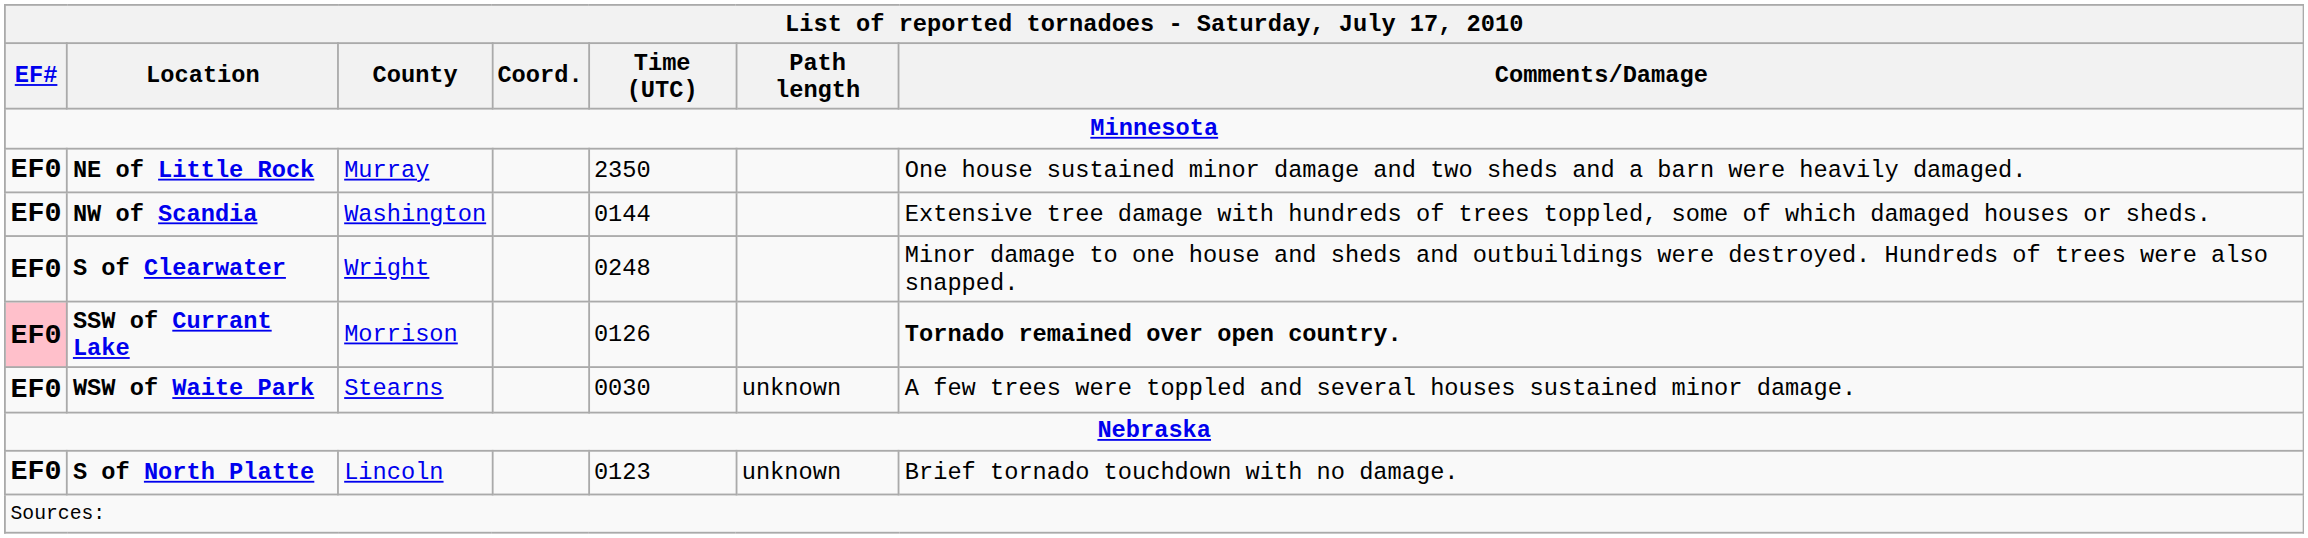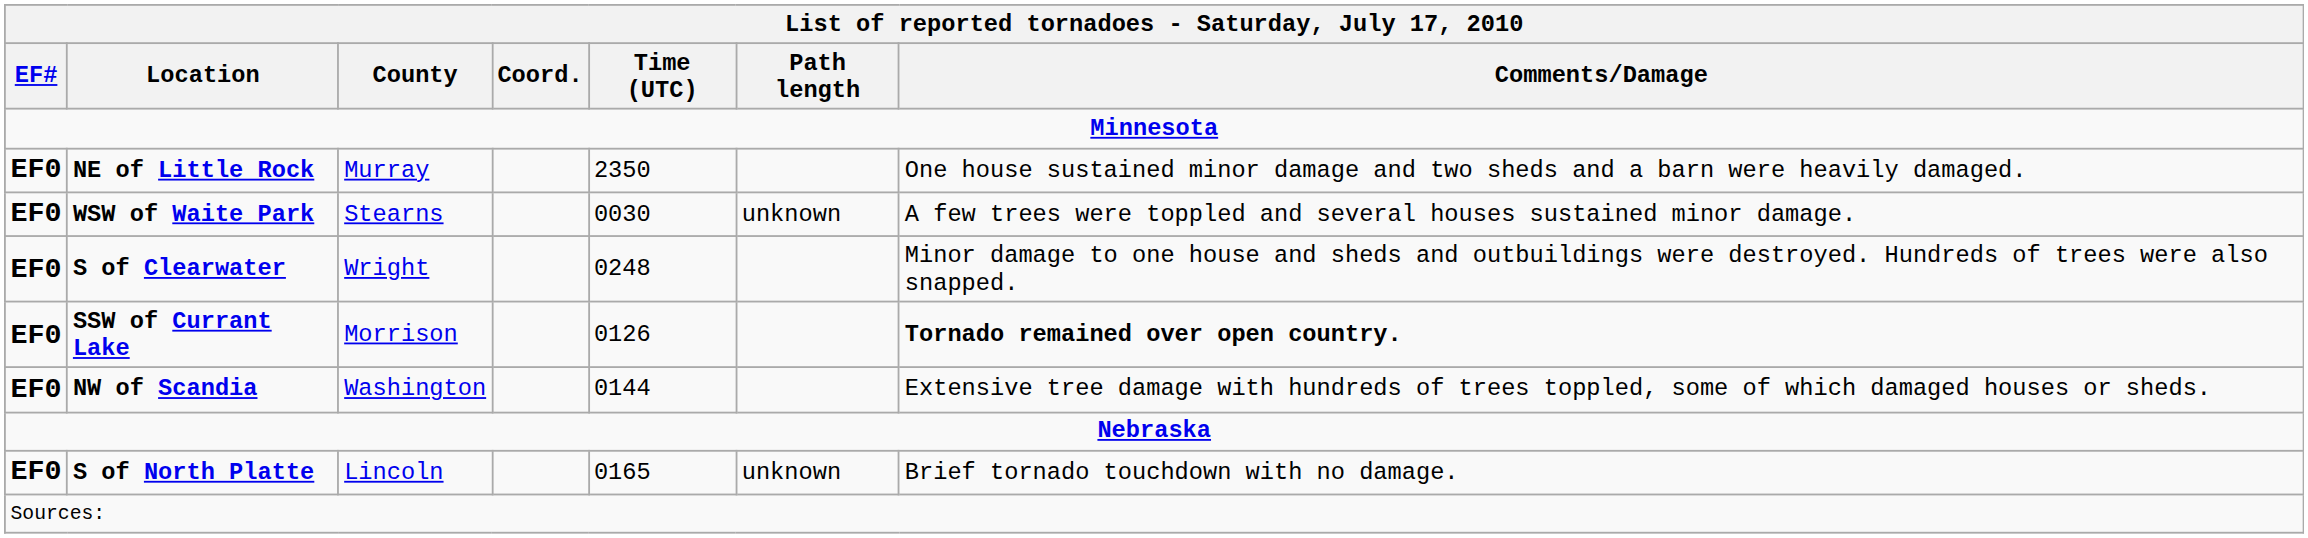rows swapped: WSW of Waite Park <-> NW of Scandia
SSW of Currant Lake | EF#: pink background -> no background
S of North Platte | Time (UTC): 0123 -> 0165
